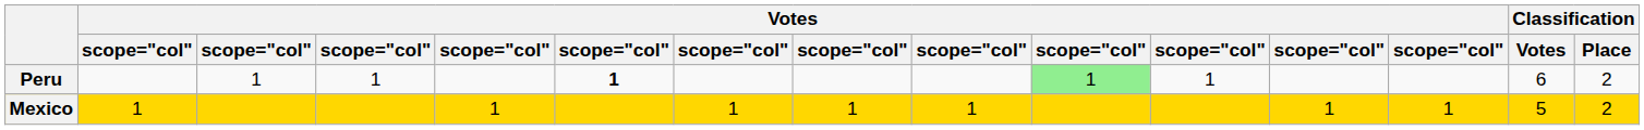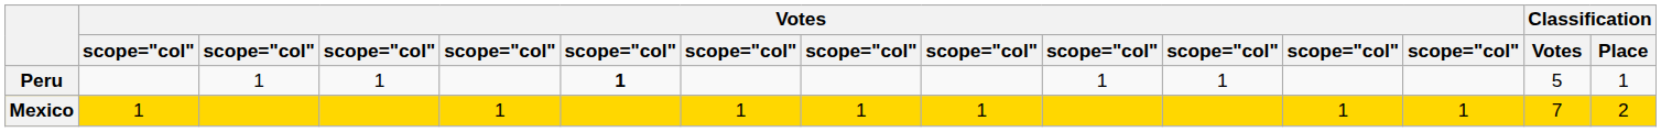Peru | column 10: lightgreen background -> no background
Peru | Classification / Votes: 6 -> 5
Peru | Classification / Place: 2 -> 1
Mexico | Classification / Votes: 5 -> 7
